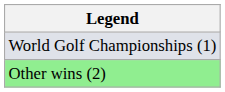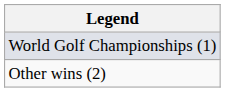row 3 | column 1: lightgreen background -> no background
